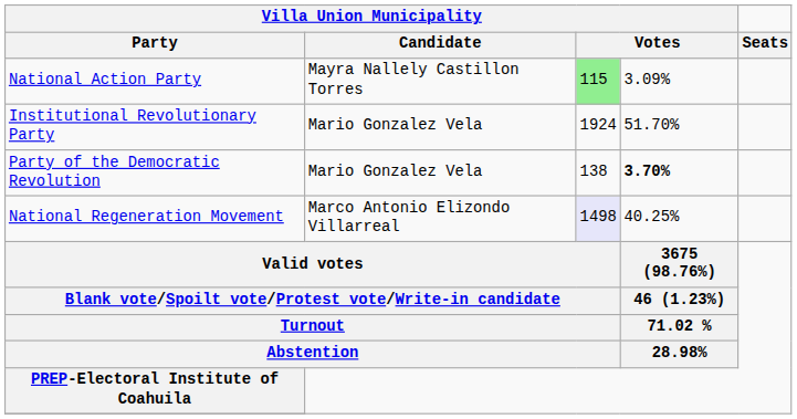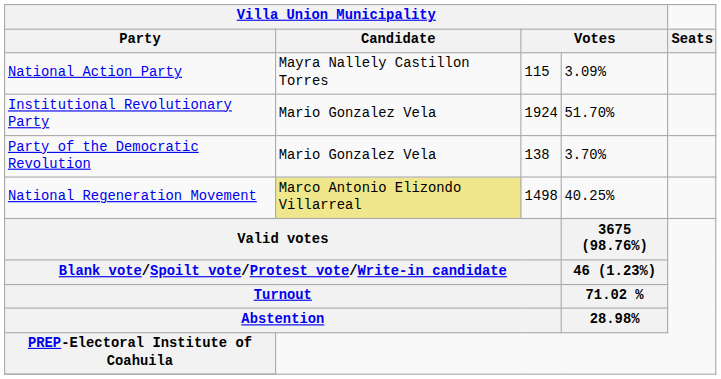National Action Party | column 3: lightgreen background -> no background
Party of the Democratic Revolution | column 4: bold -> normal
National Regeneration Movement | Villa Union Municipality / Candidate: no background -> khaki background
National Regeneration Movement | column 3: lavender background -> no background
